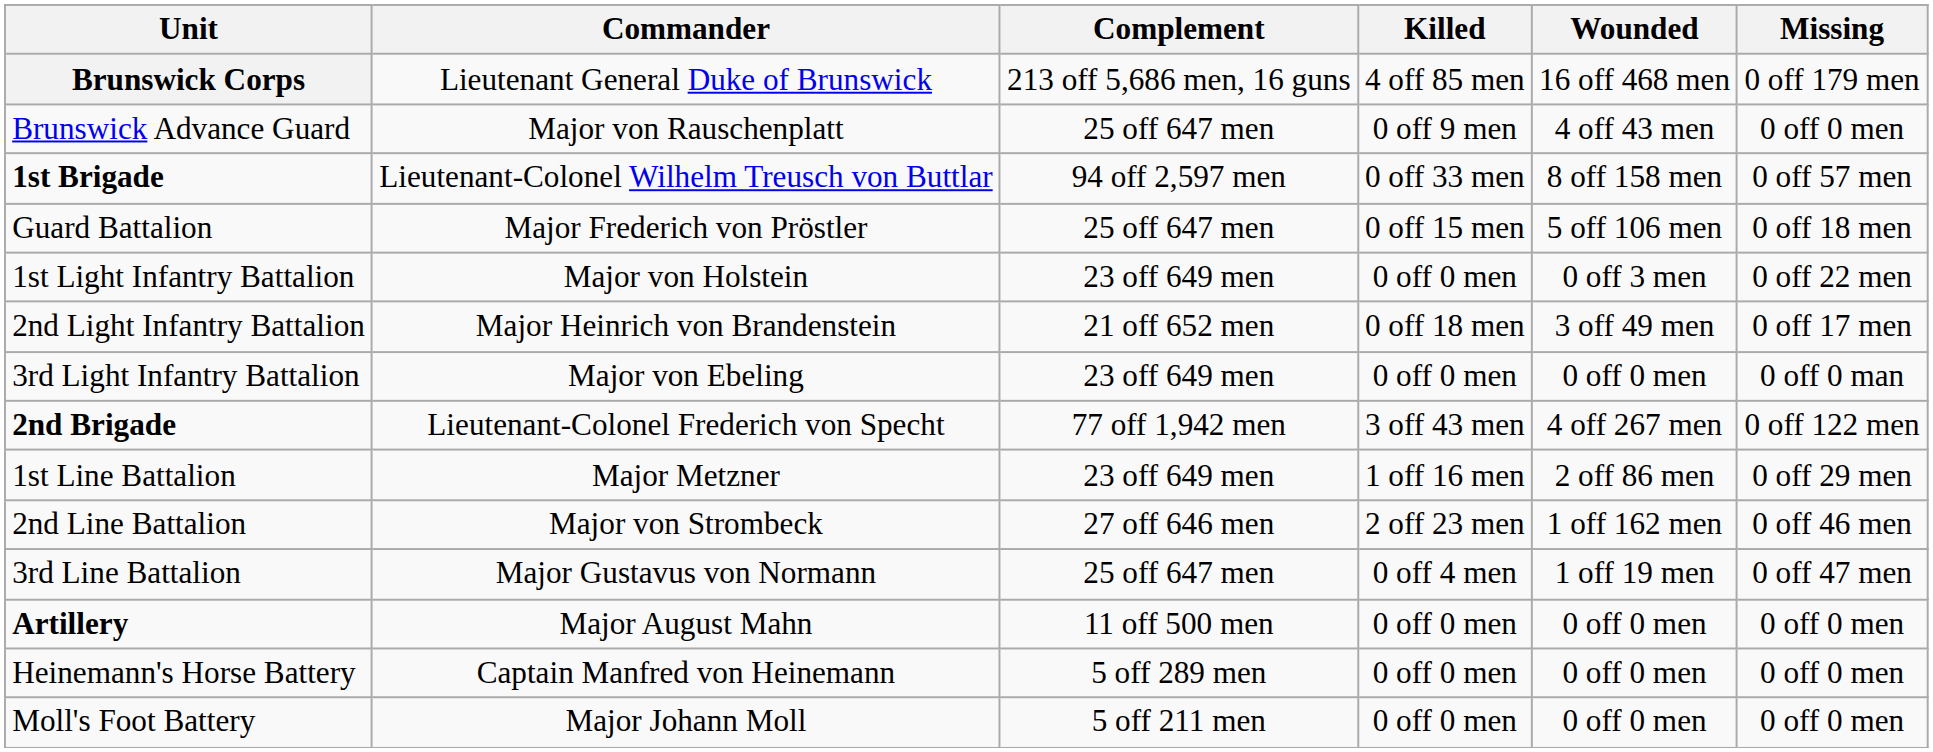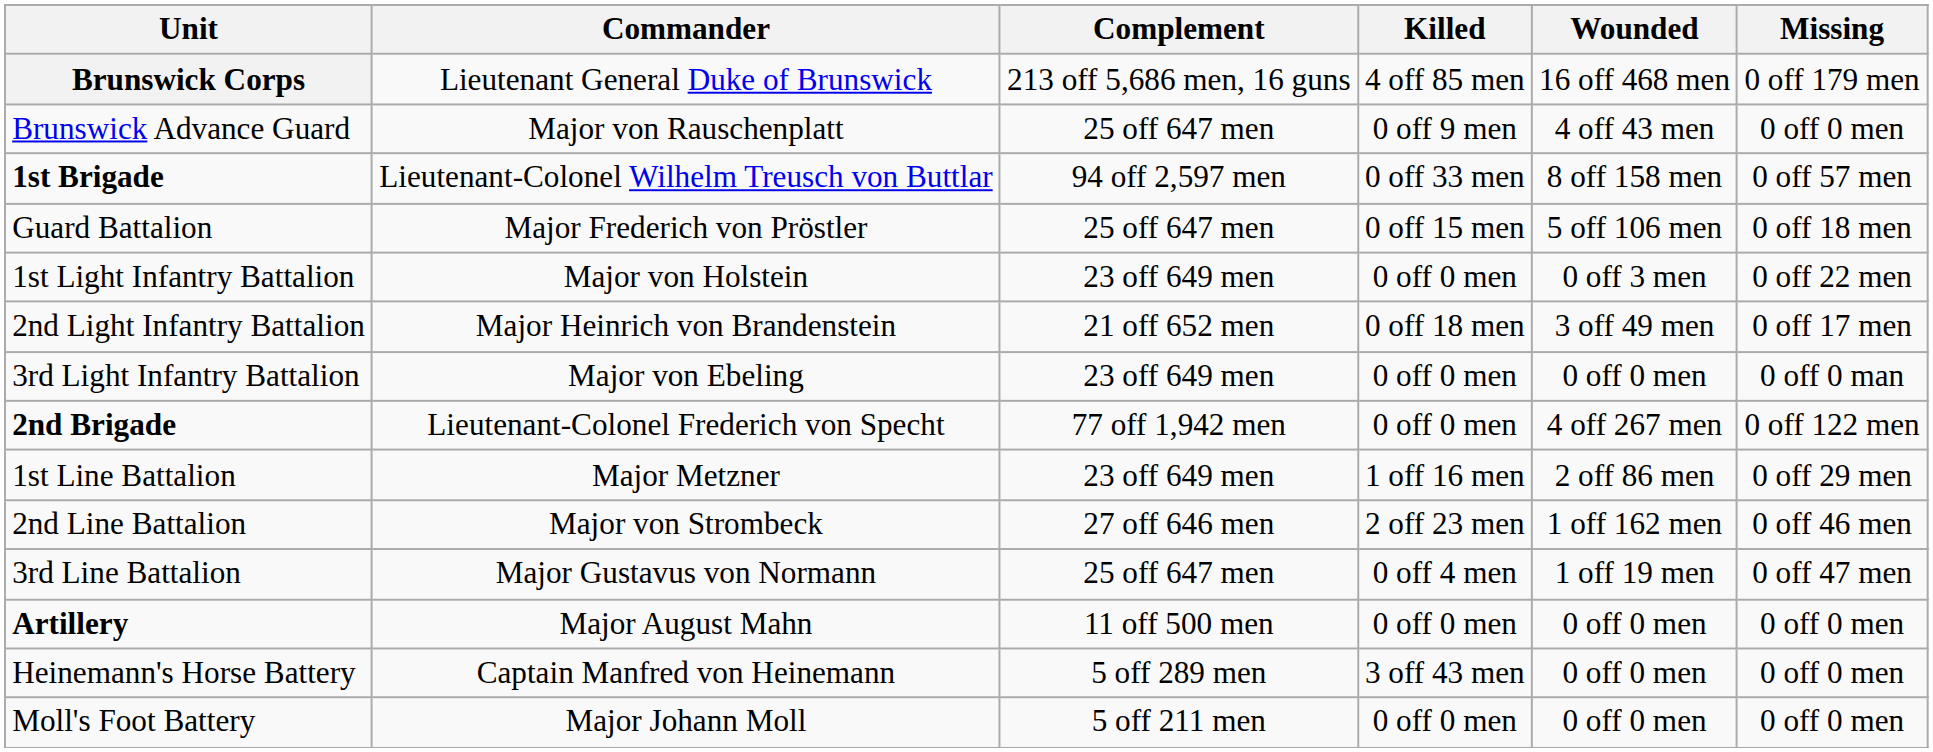2nd Brigade | Killed: 3 off 43 men -> 0 off 0 men
Heinemann's Horse Battery | Killed: 0 off 0 men -> 3 off 43 men
